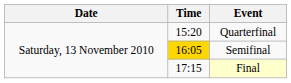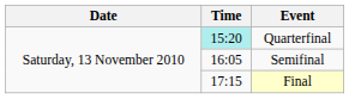Quarterfinal | Time: no background -> paleturquoise background
Semifinal | Time: gold background -> no background
